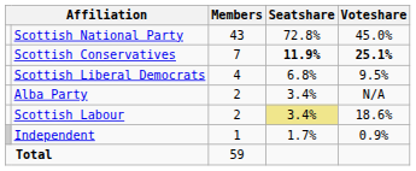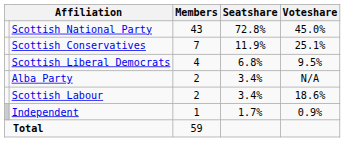Scottish Conservatives | Seatshare: bold -> normal
Scottish Conservatives | Voteshare: bold -> normal
Scottish Labour | Seatshare: khaki background -> no background
